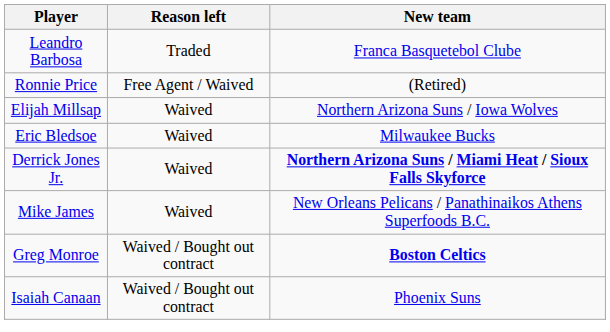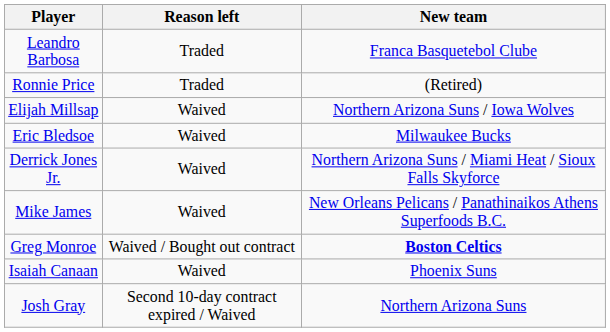Ronnie Price | Reason left: Free Agent / Waived -> Traded
Derrick Jones Jr. | New team: bold -> normal
Isaiah Canaan | Reason left: Waived / Bought out contract -> Waived
+ row: Josh Gray | Second 10-day contract expired / Waived | Northern Arizona Suns
